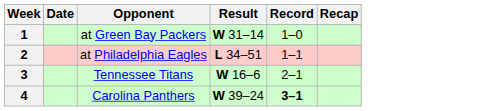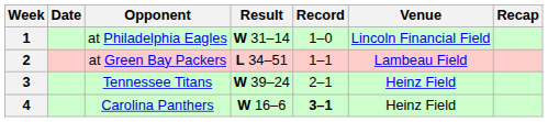+ column: Venue | Lincoln Financial Field | Lambeau Field | Heinz Field | Heinz Field
1 | Opponent: at Green Bay Packers -> at Philadelphia Eagles
2 | Opponent: at Philadelphia Eagles -> at Green Bay Packers
3 | Result: W 16–6 -> W 39–24
4 | Result: W 39–24 -> W 16–6
